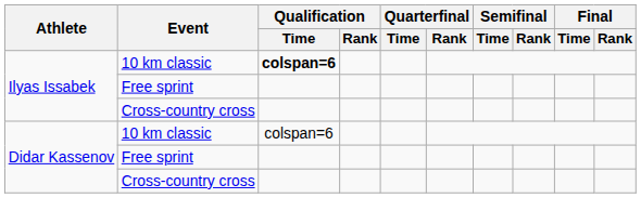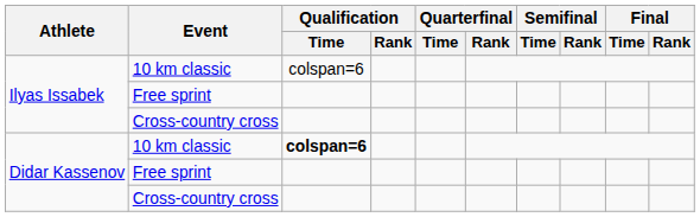Ilyas Issabek / 10 km classic | Qualification / Time: bold -> normal
Didar Kassenov / 10 km classic | Qualification / Time: normal -> bold
